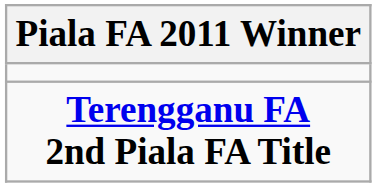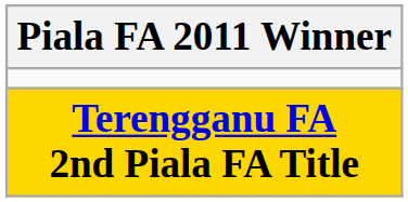row 3 | column 1: no background -> gold background
